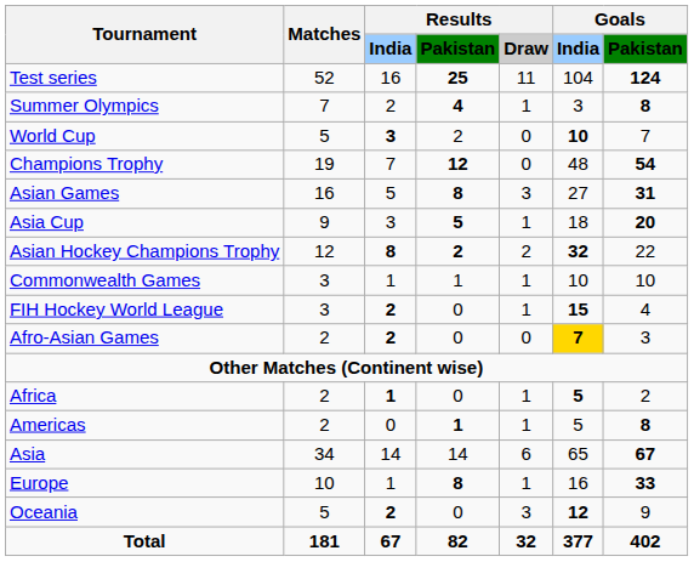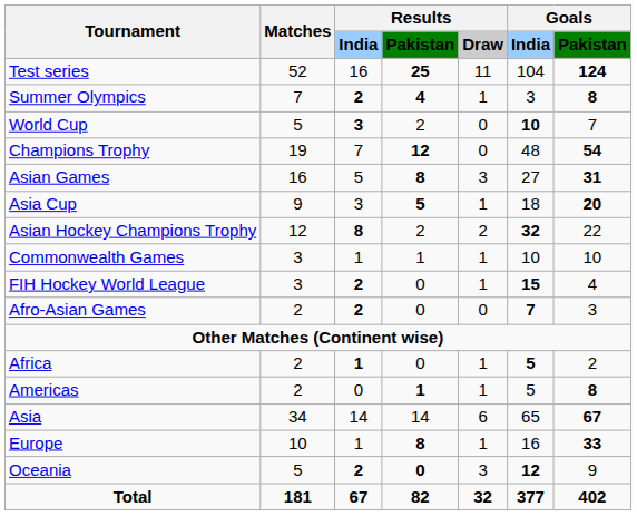Summer Olympics | Results / India: normal -> bold
Asian Hockey Champions Trophy | Results / Pakistan: bold -> normal
Afro-Asian Games | Goals / India: gold background -> no background
Oceania | Results / Pakistan: normal -> bold
